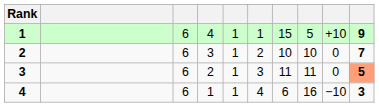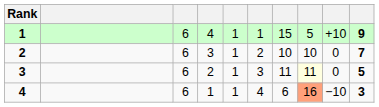row 4 | column 8: no background -> lightyellow background
row 4 | column 10: lightsalmon background -> no background
row 5 | column 8: no background -> lightsalmon background
